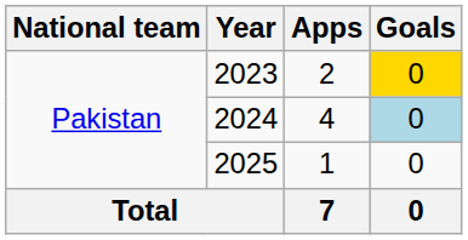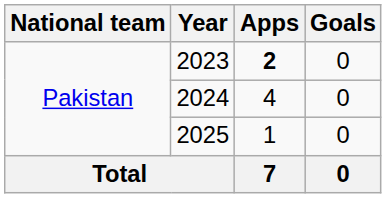2023 | Apps: normal -> bold
2023 | Goals: gold background -> no background
2024 | Goals: lightblue background -> no background
